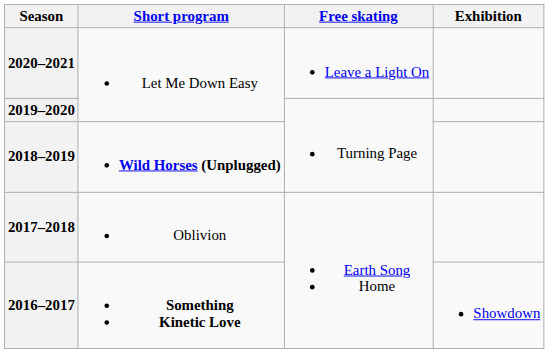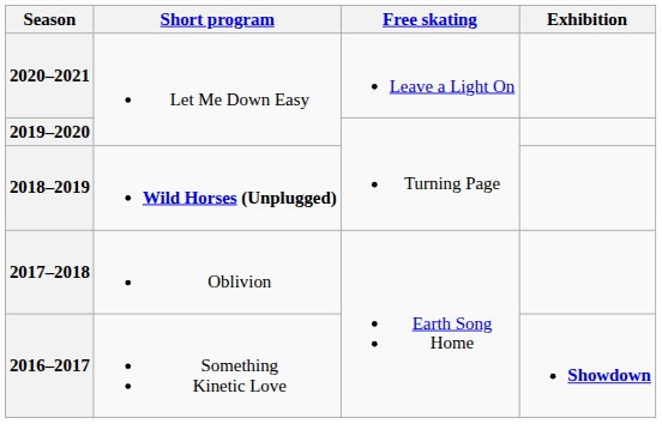2016–2017 | Short program: bold -> normal
2016–2017 | Exhibition: normal -> bold
